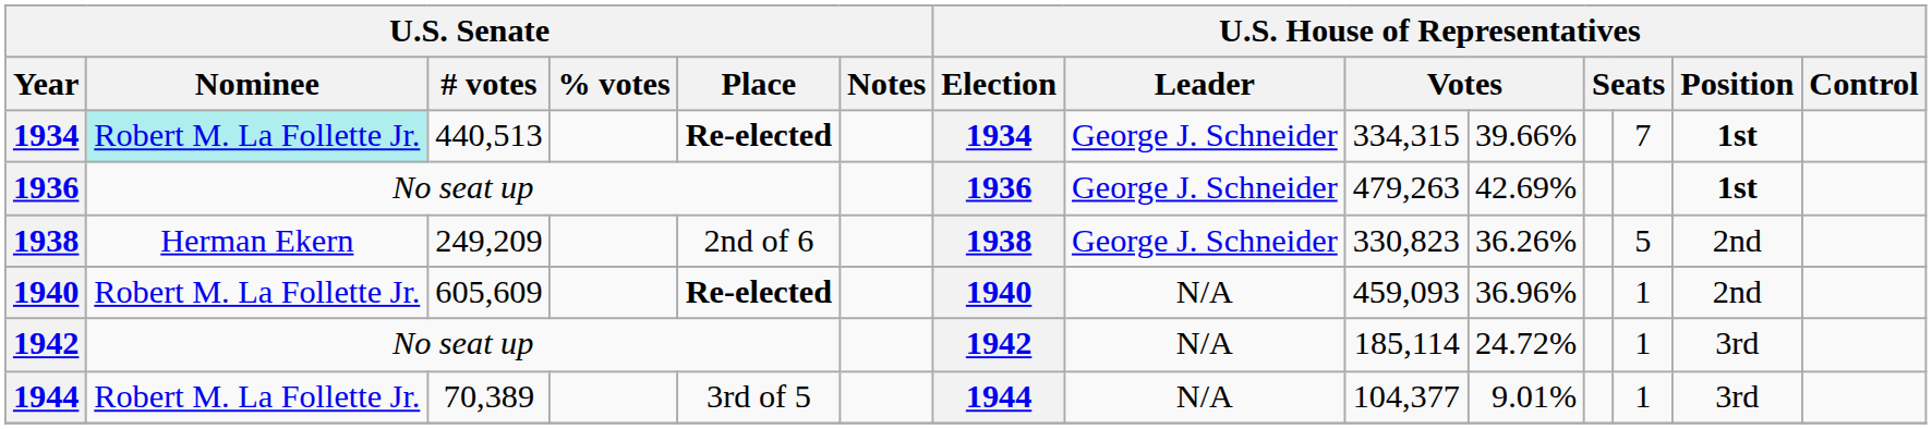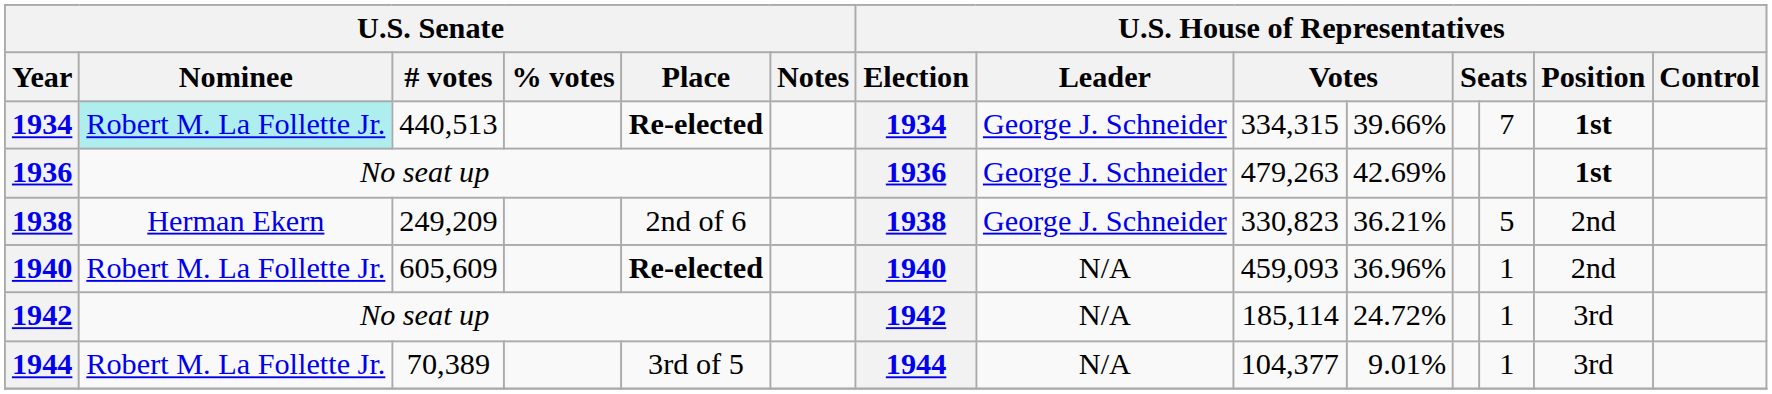row 5 | column 10: 36.26% -> 36.21%
